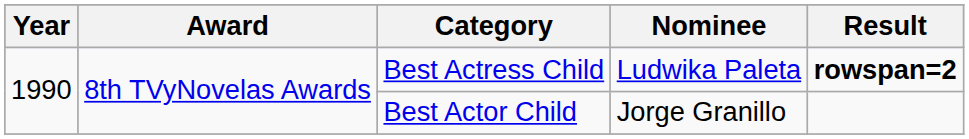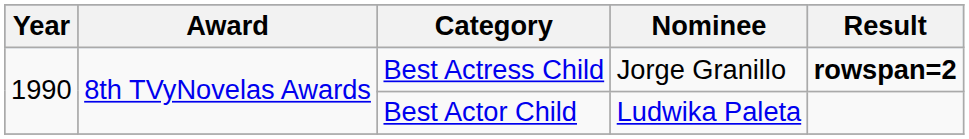Best Actress Child | Nominee: Ludwika Paleta -> Jorge Granillo
Best Actor Child | Nominee: Jorge Granillo -> Ludwika Paleta
